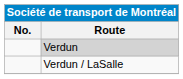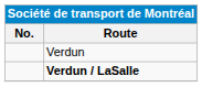Verdun | Route: lightgrey background -> no background
Verdun / LaSalle | Route: normal -> bold
